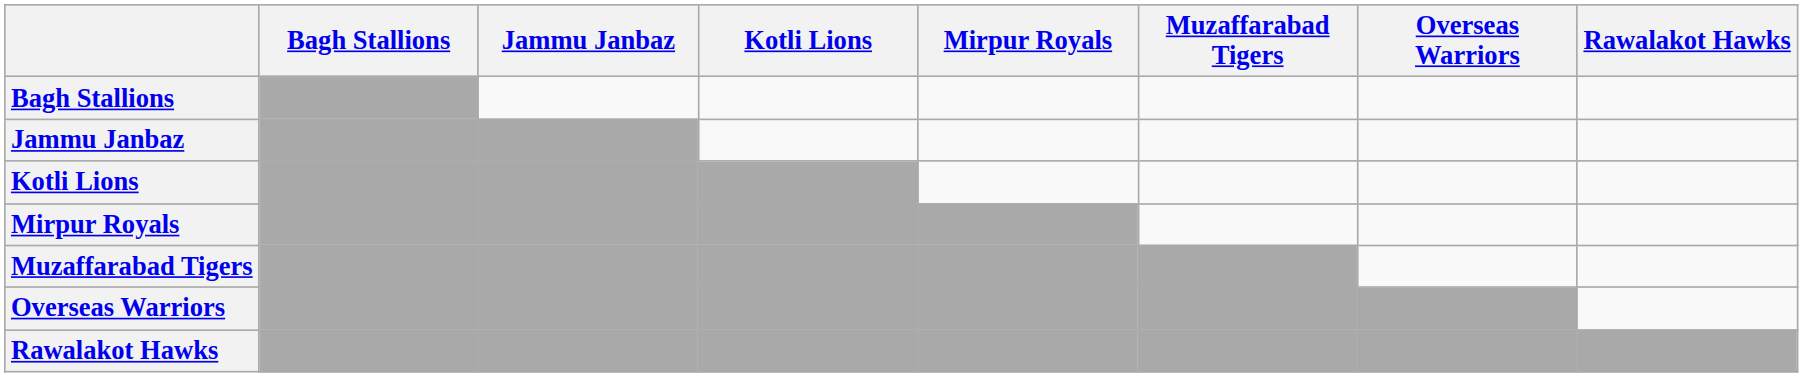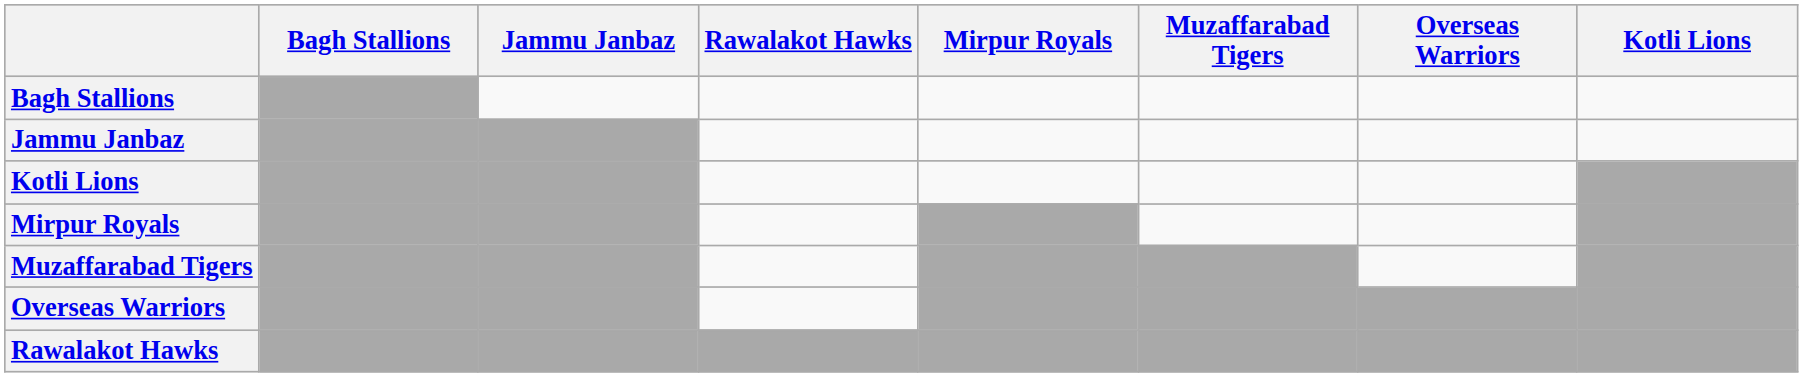columns swapped: Kotli Lions <-> Rawalakot Hawks
